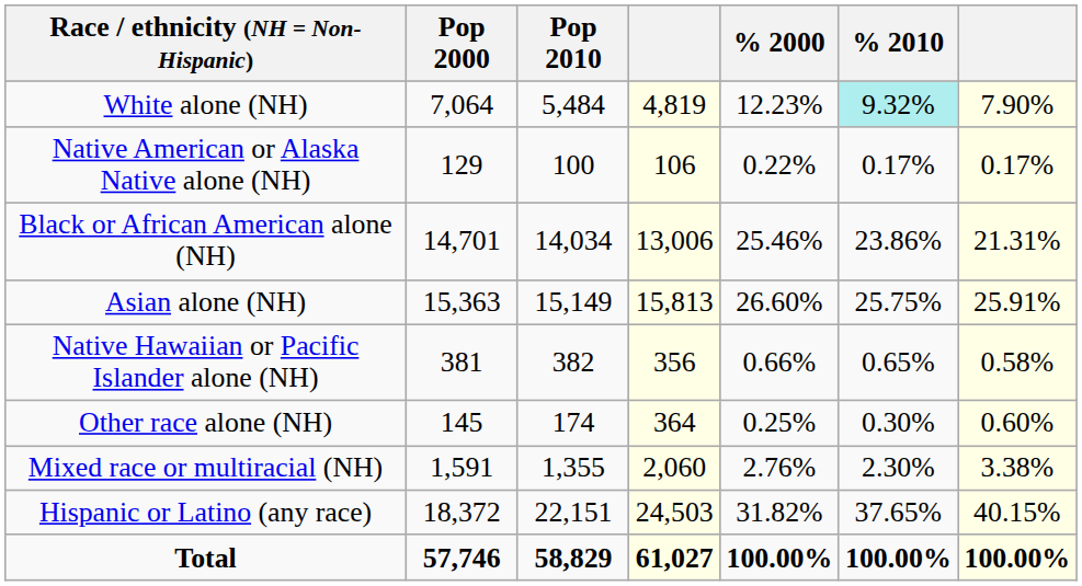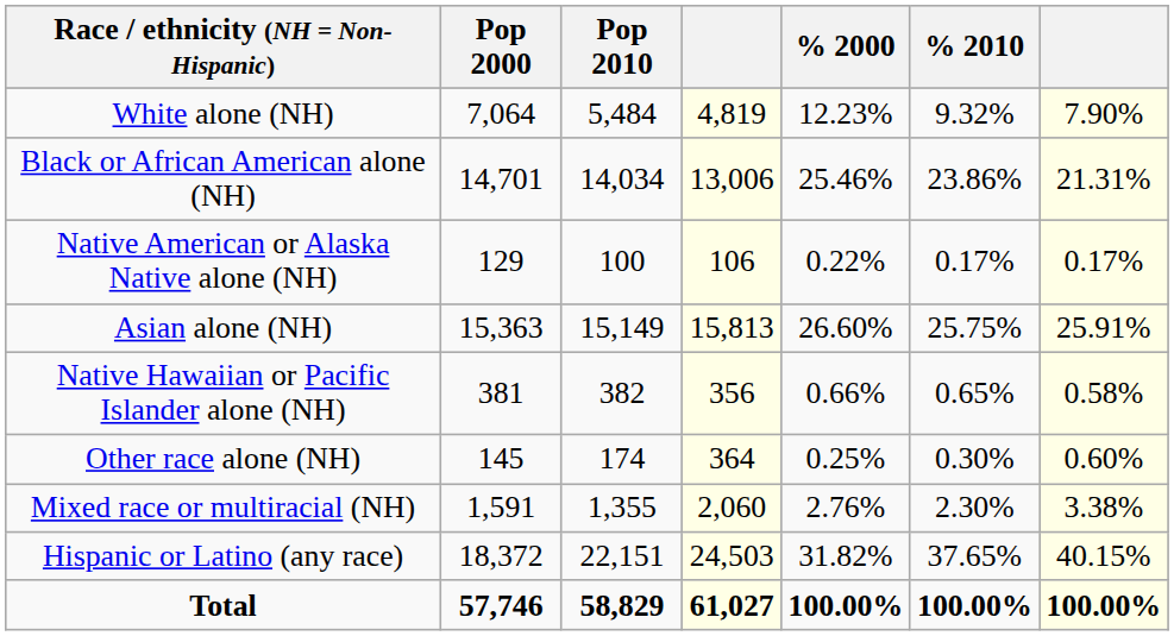White alone (NH) | % 2010: paleturquoise background -> no background
rows swapped: Black or African American alone (NH) <-> Native American or Alaska Native alone (NH)
